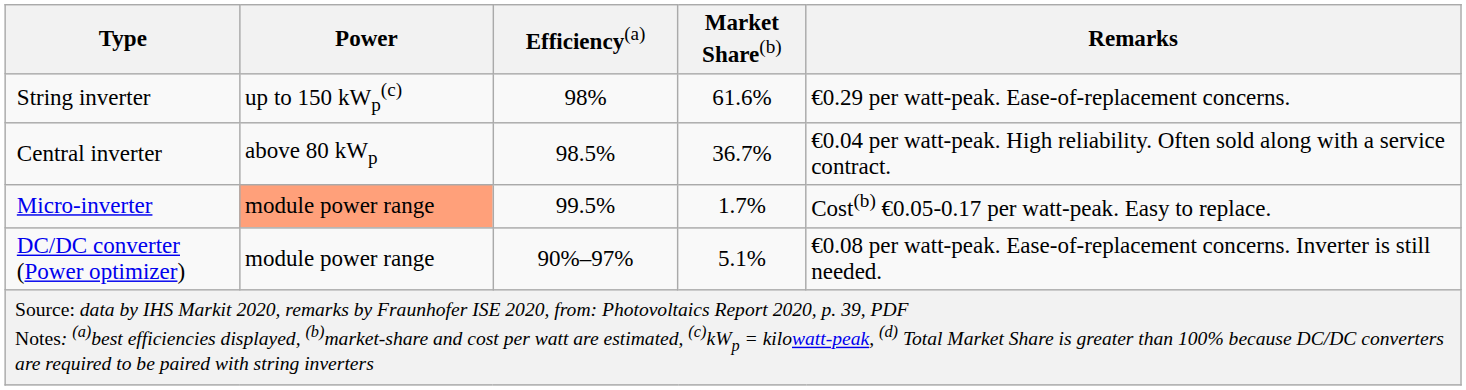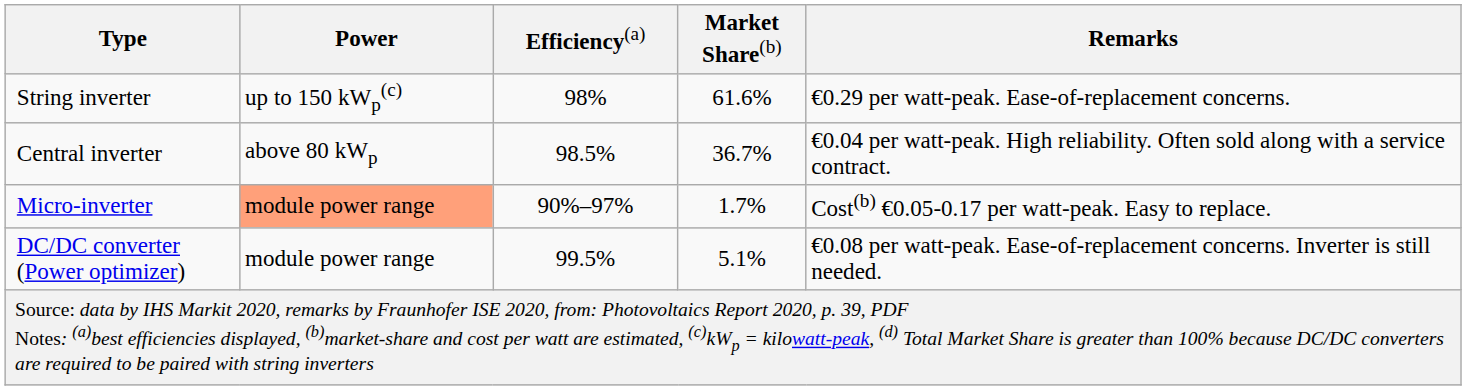Micro-inverter | Efficiency(a): 99.5% -> 90%–97%
DC/DC converter (Power optimizer) | Efficiency(a): 90%–97% -> 99.5%
